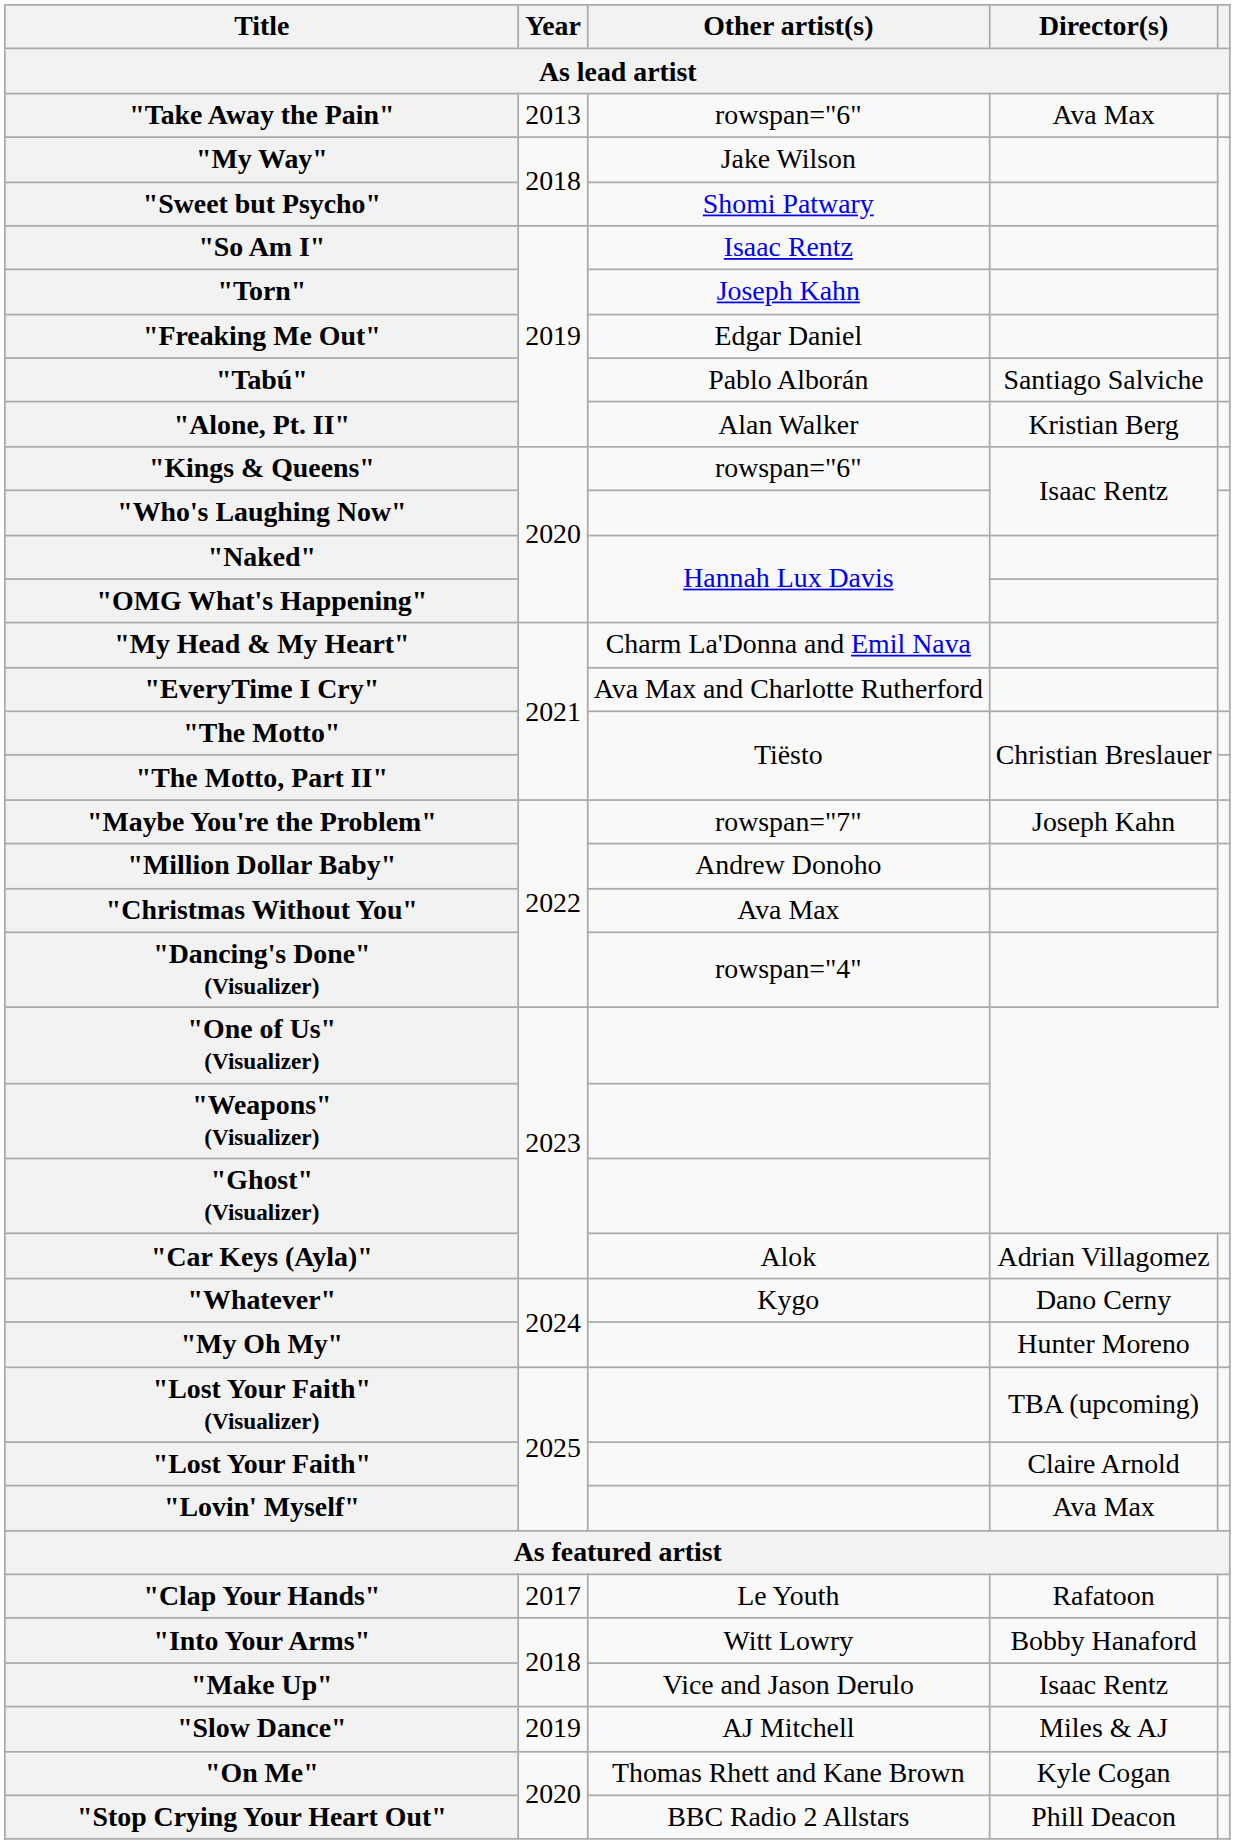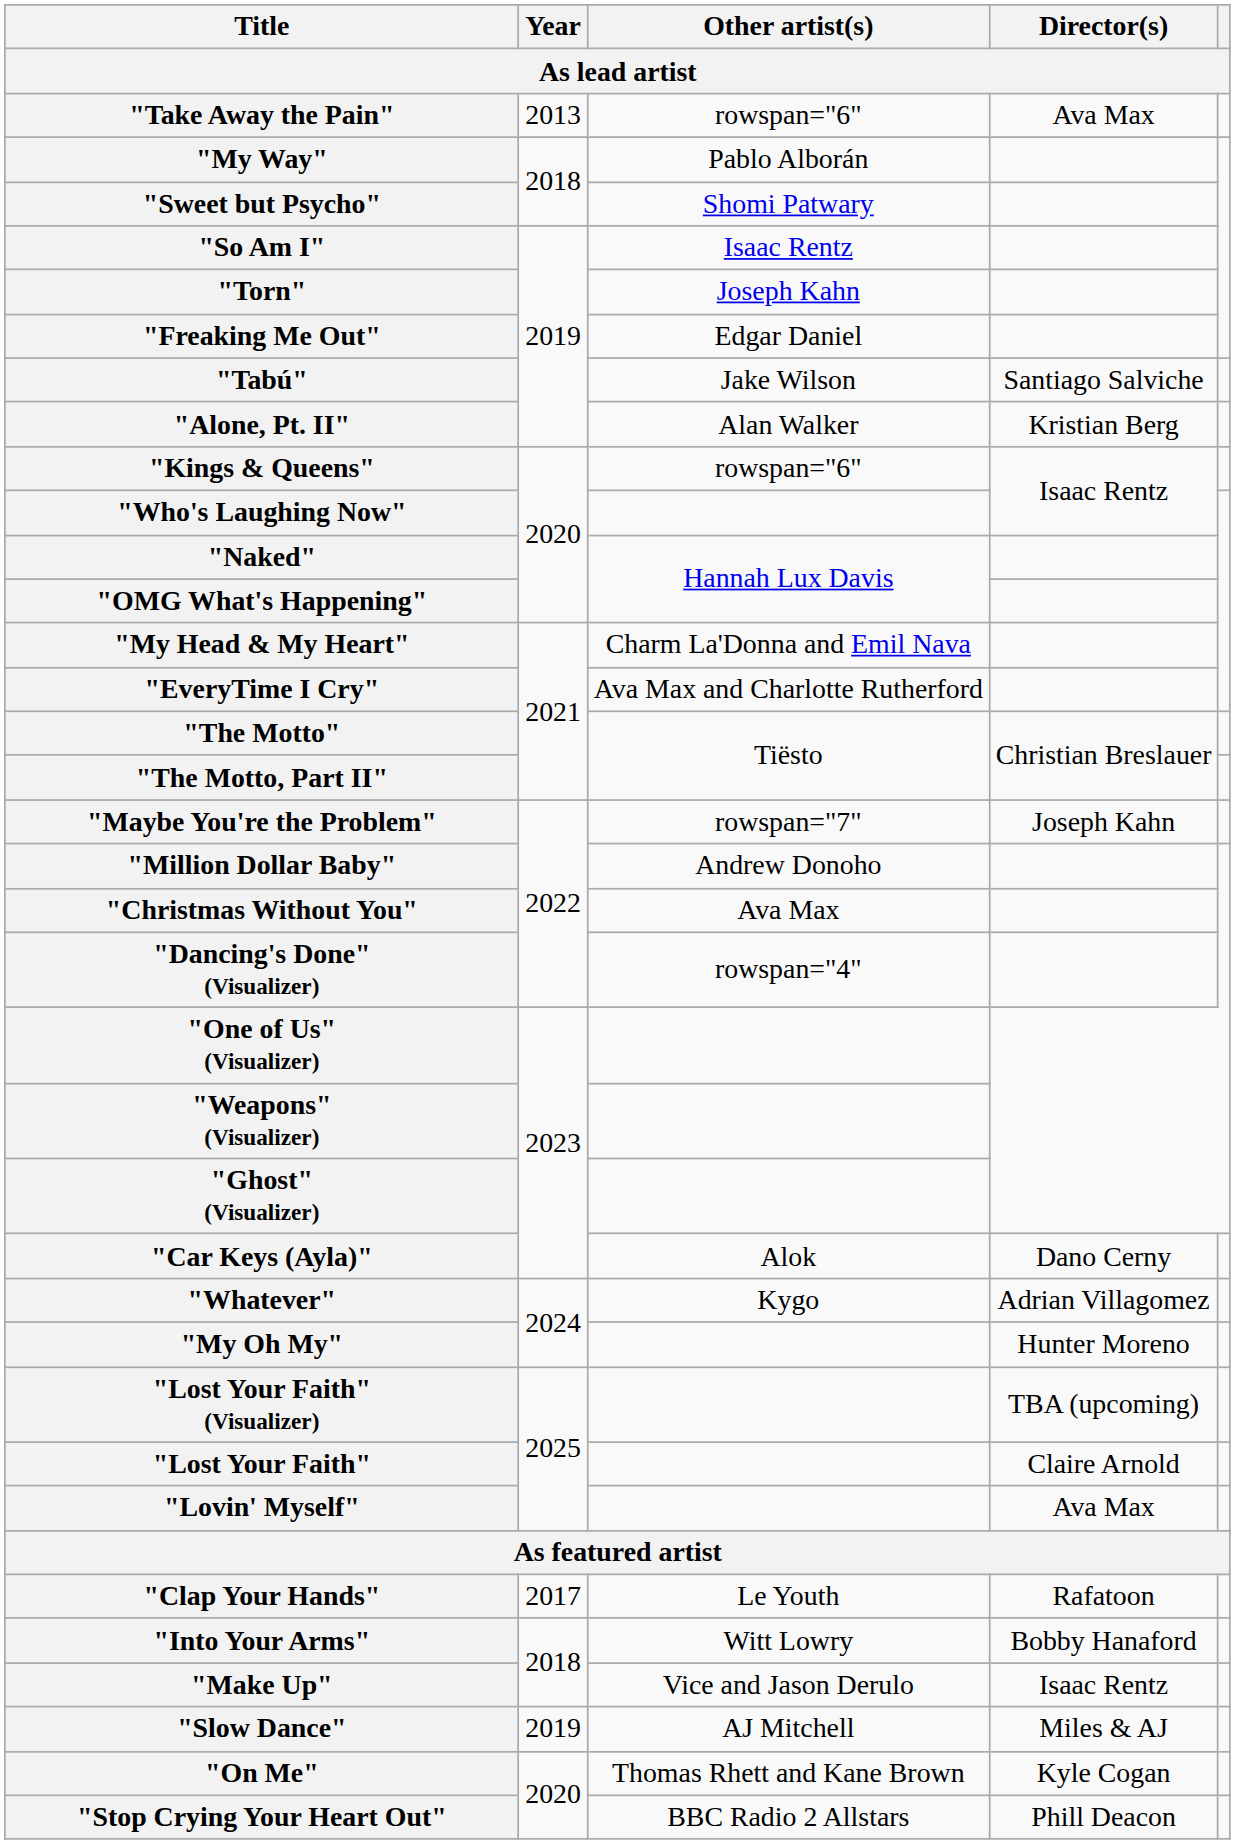"My Way" | Other artist(s): Jake Wilson -> Pablo Alborán
"Tabú" | Other artist(s): Pablo Alborán -> Jake Wilson
"Car Keys (Ayla)" | Director(s): Adrian Villagomez -> Dano Cerny
"Whatever" | Director(s): Dano Cerny -> Adrian Villagomez
